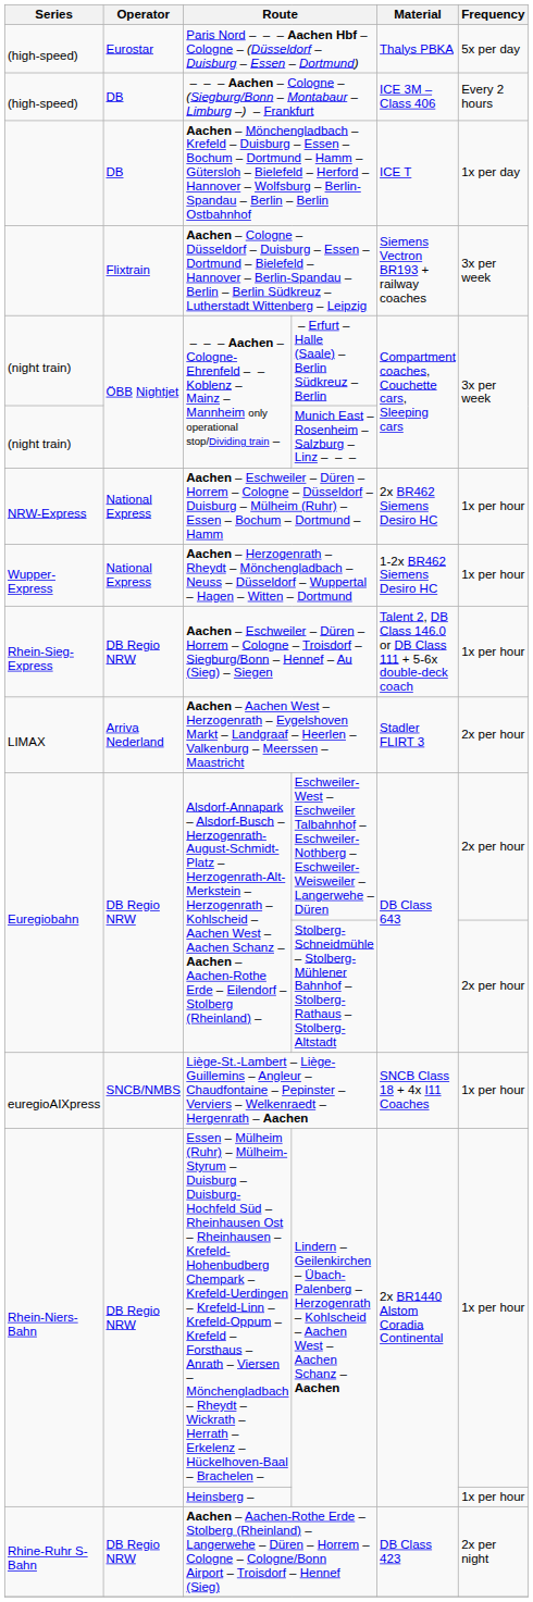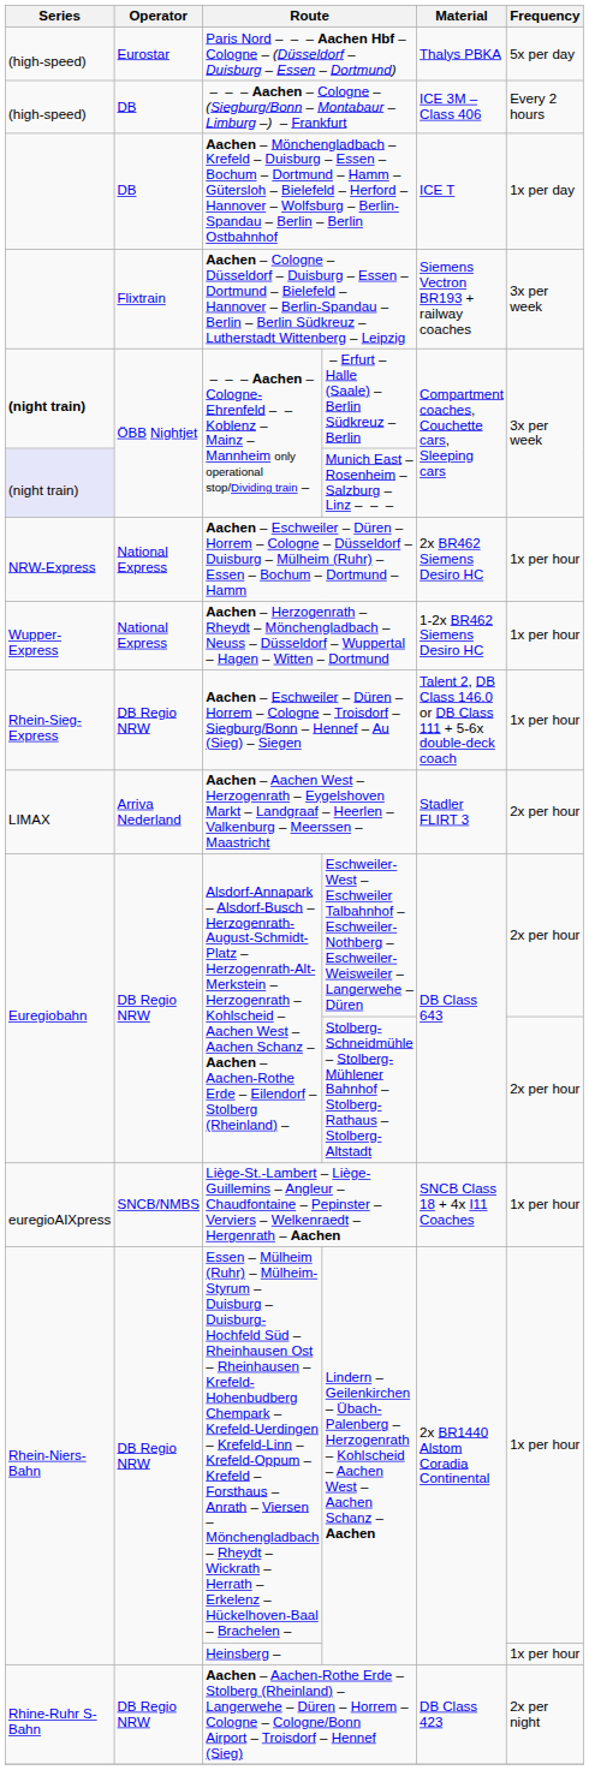– Erfurt – Halle (Saale) – Berlin Südkreuz – Berlin | Series: normal -> bold
Munich East – Rosenheim – Salzburg – Linz – – – | Series: no background -> lavender background
